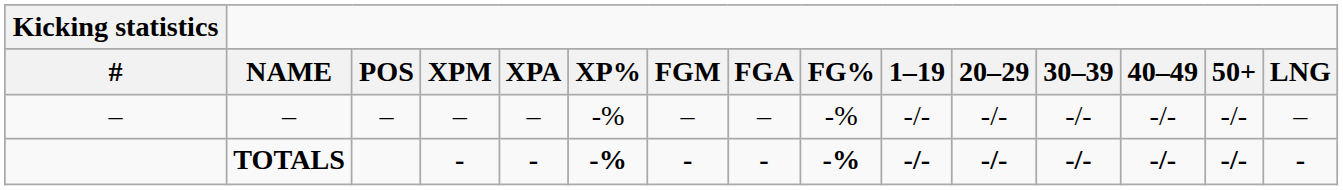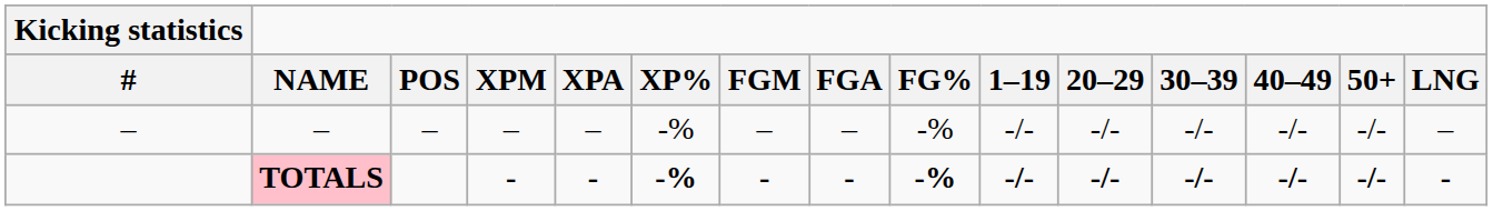row 4 | NAME: no background -> pink background
